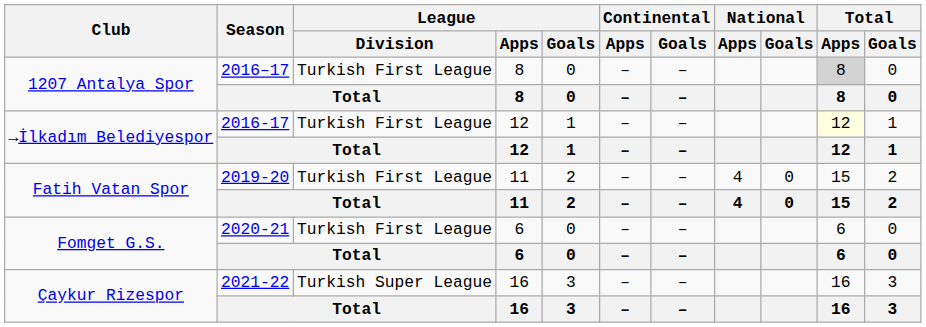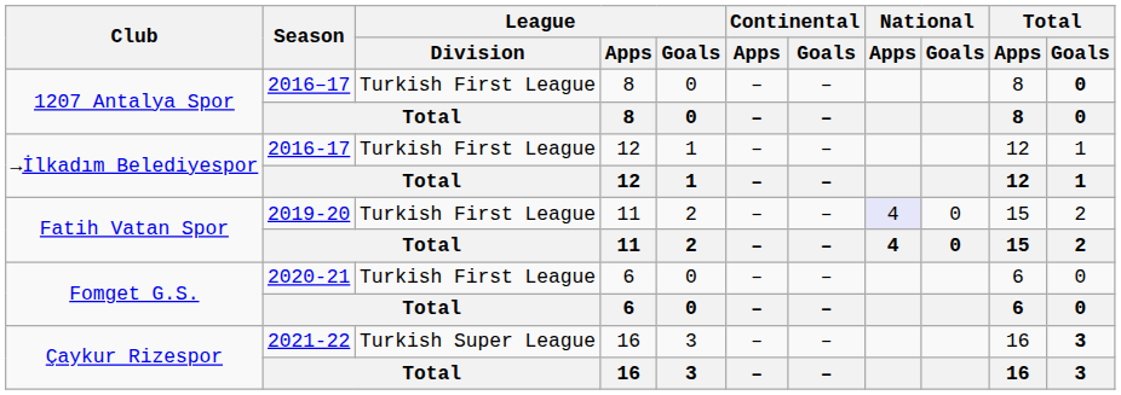1207 Antalya Spor / 2016–17 | Total / Apps: lightgrey background -> no background
1207 Antalya Spor / 2016–17 | Total / Goals: normal -> bold
→İlkadım Belediyespor / 2016-17 | Total / Apps: lightyellow background -> no background
Fatih Vatan Spor / 2019-20 | National / Apps: no background -> lavender background
Çaykur Rizespor / 2021-22 | Total / Goals: normal -> bold
